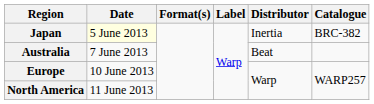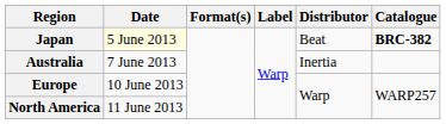Japan | Distributor: Inertia -> Beat
Japan | Catalogue: normal -> bold
Australia | Distributor: Beat -> Inertia
